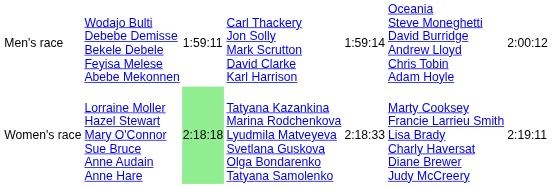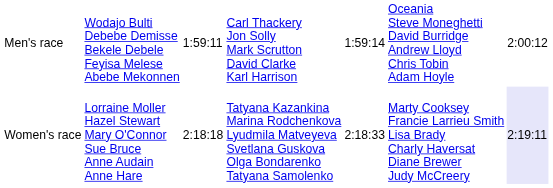Women's race | column 3: lightgreen background -> no background
Women's race | column 7: no background -> lavender background
